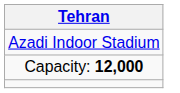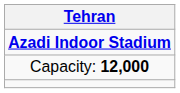row 2 | column 1: normal -> bold
